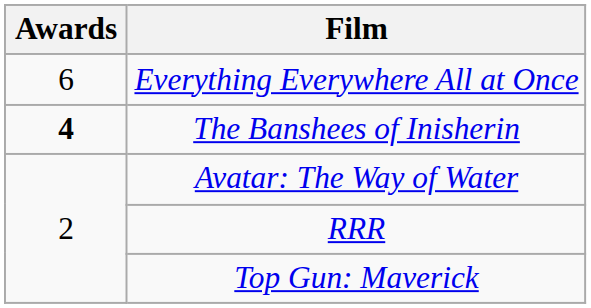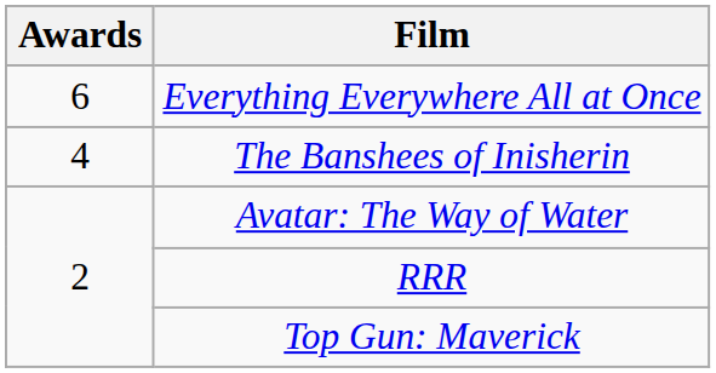The Banshees of Inisherin | Awards: bold -> normal
